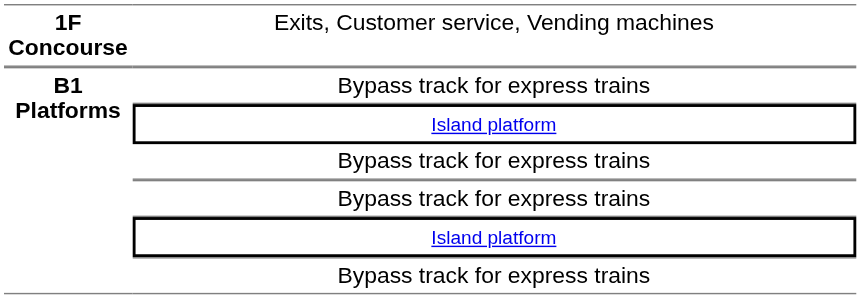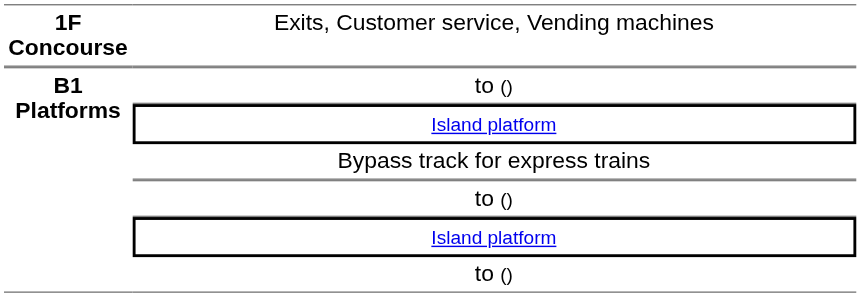row 2 | column 2: Bypass track for express trains -> to ()
row 5 | column 2: Bypass track for express trains -> to ()
row 7 | column 2: Bypass track for express trains -> to ()
